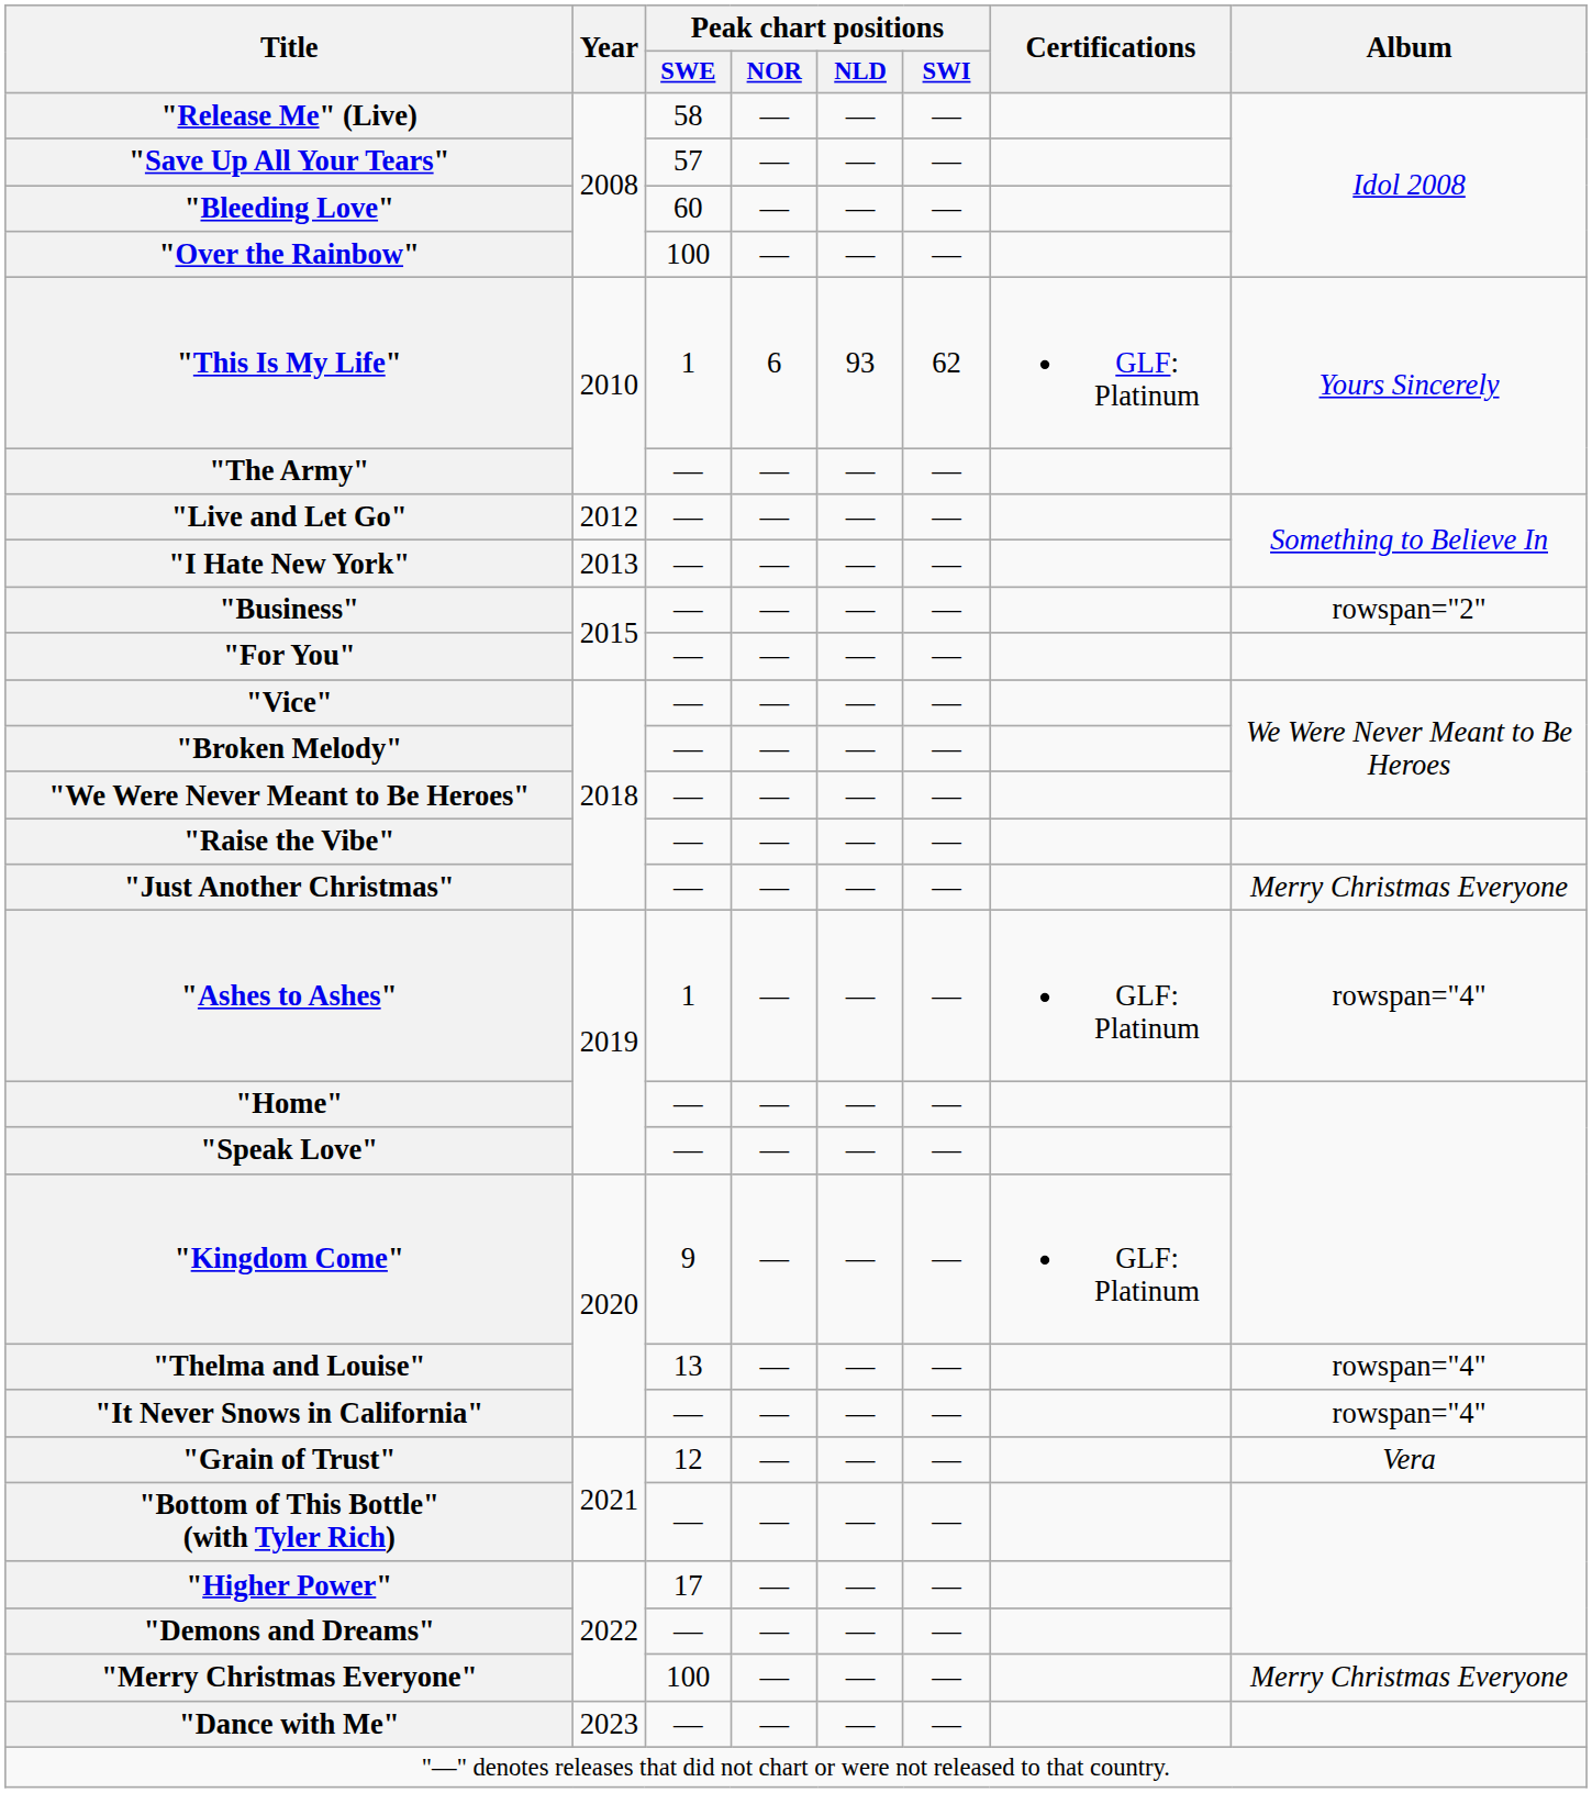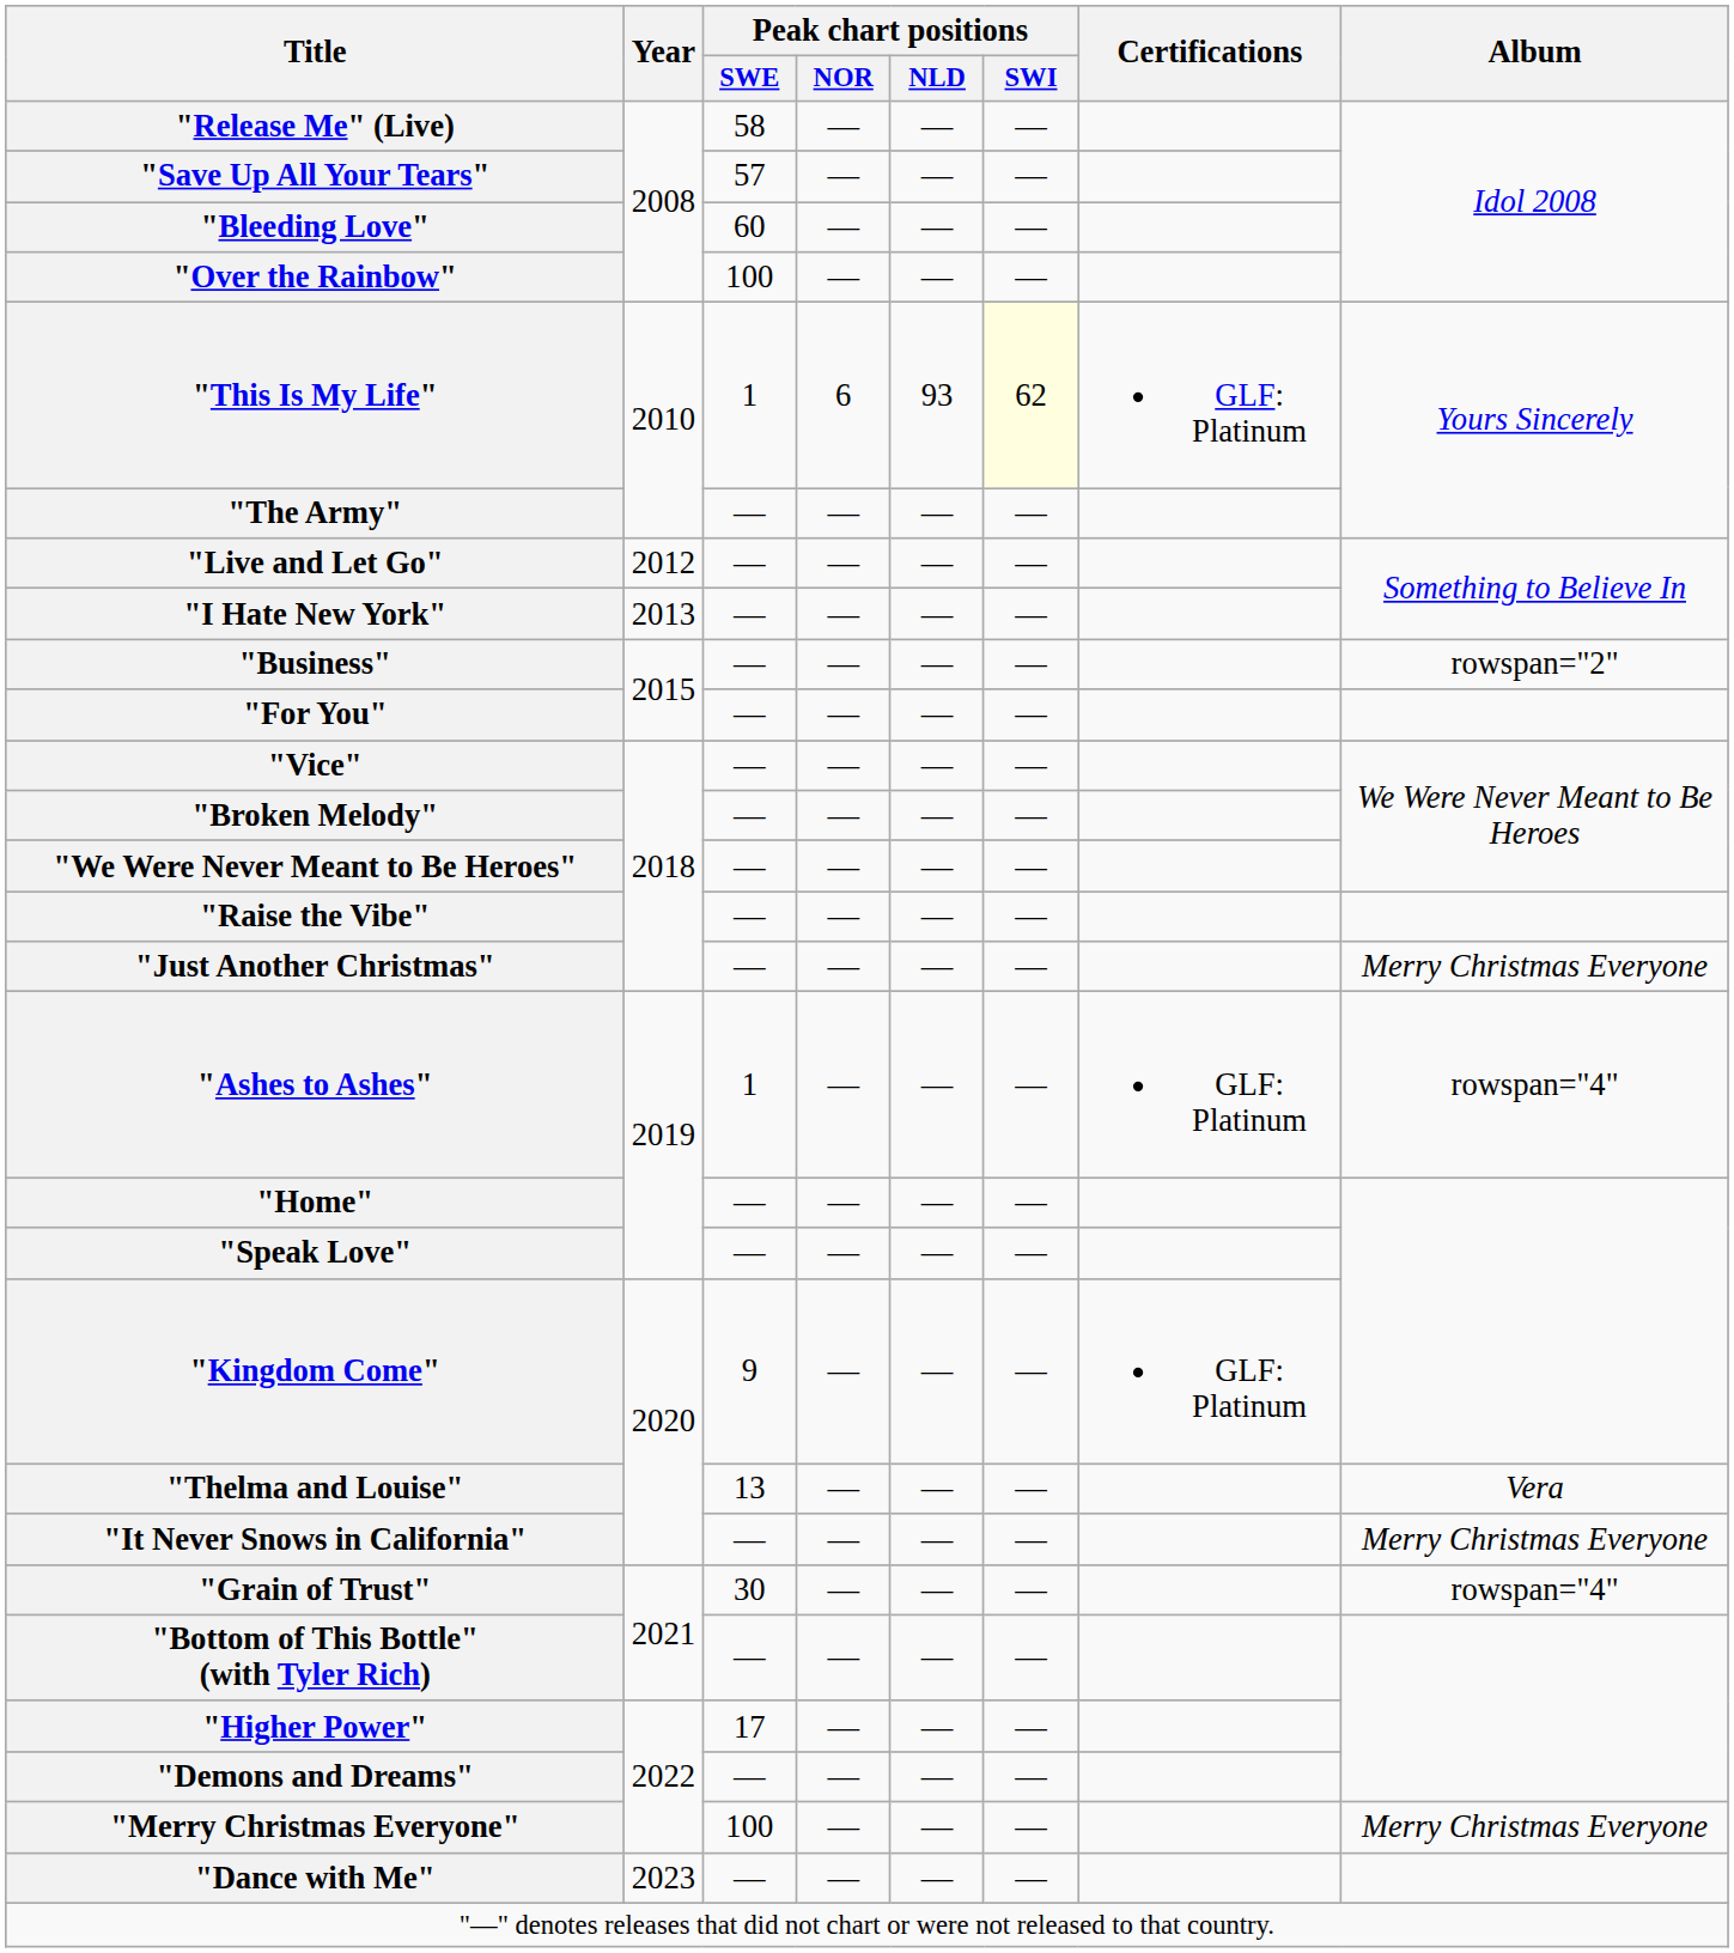"This Is My Life" | Peak chart positions / SWI: no background -> lightyellow background
"Thelma and Louise" | Album: rowspan="4" -> Vera
"It Never Snows in California" | Album: rowspan="4" -> Merry Christmas Everyone
"Grain of Trust" | Peak chart positions / SWE: 12 -> 30
"Grain of Trust" | Album: Vera -> rowspan="4"
